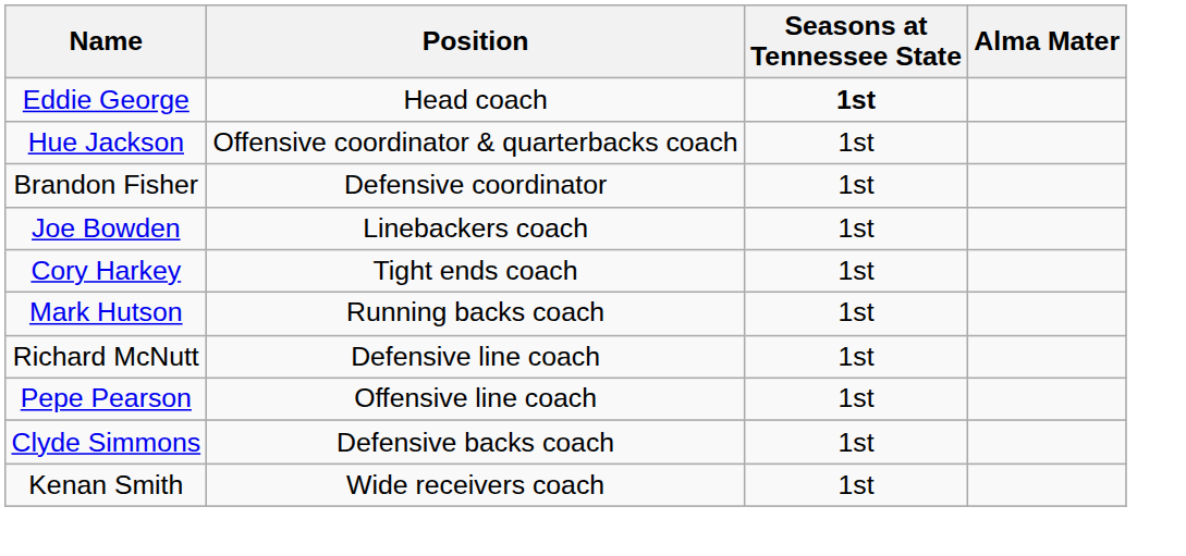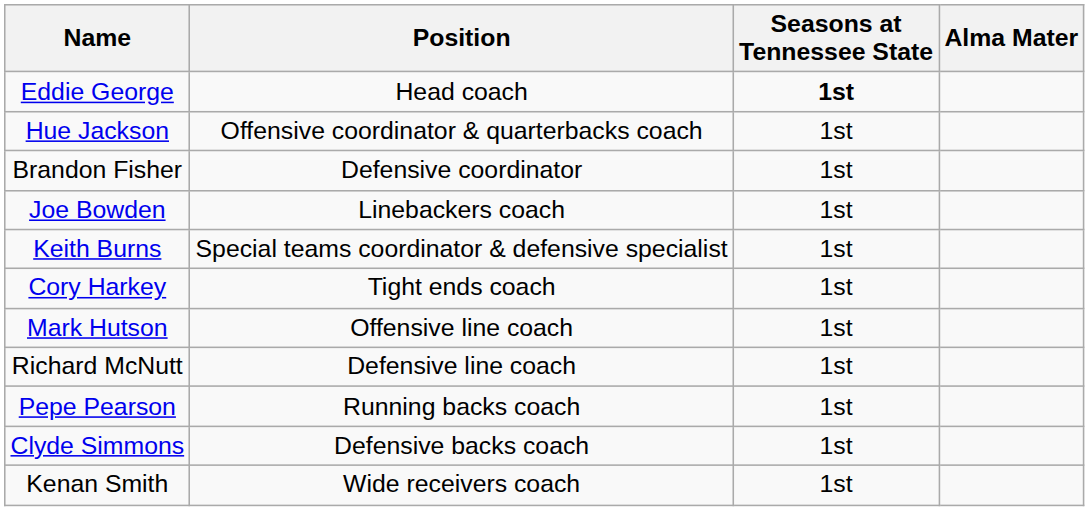+ row: Keith Burns | Special teams coordinator & defensive specialist | 1st
Mark Hutson | Position: Running backs coach -> Offensive line coach
Pepe Pearson | Position: Offensive line coach -> Running backs coach
